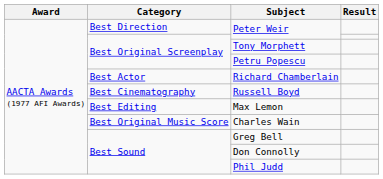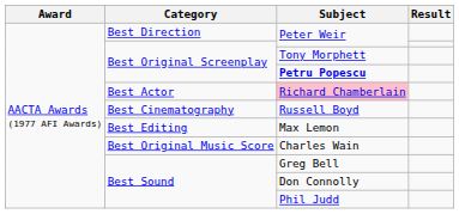Petru Popescu | Subject: normal -> bold
Richard Chamberlain | Subject: no background -> pink background
